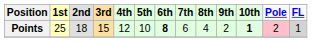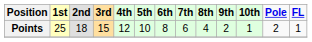Points | 6th: bold -> normal
Points | 10th: bold -> normal
Points | Pole: pink background -> no background
Points | FL: lightgrey background -> no background
